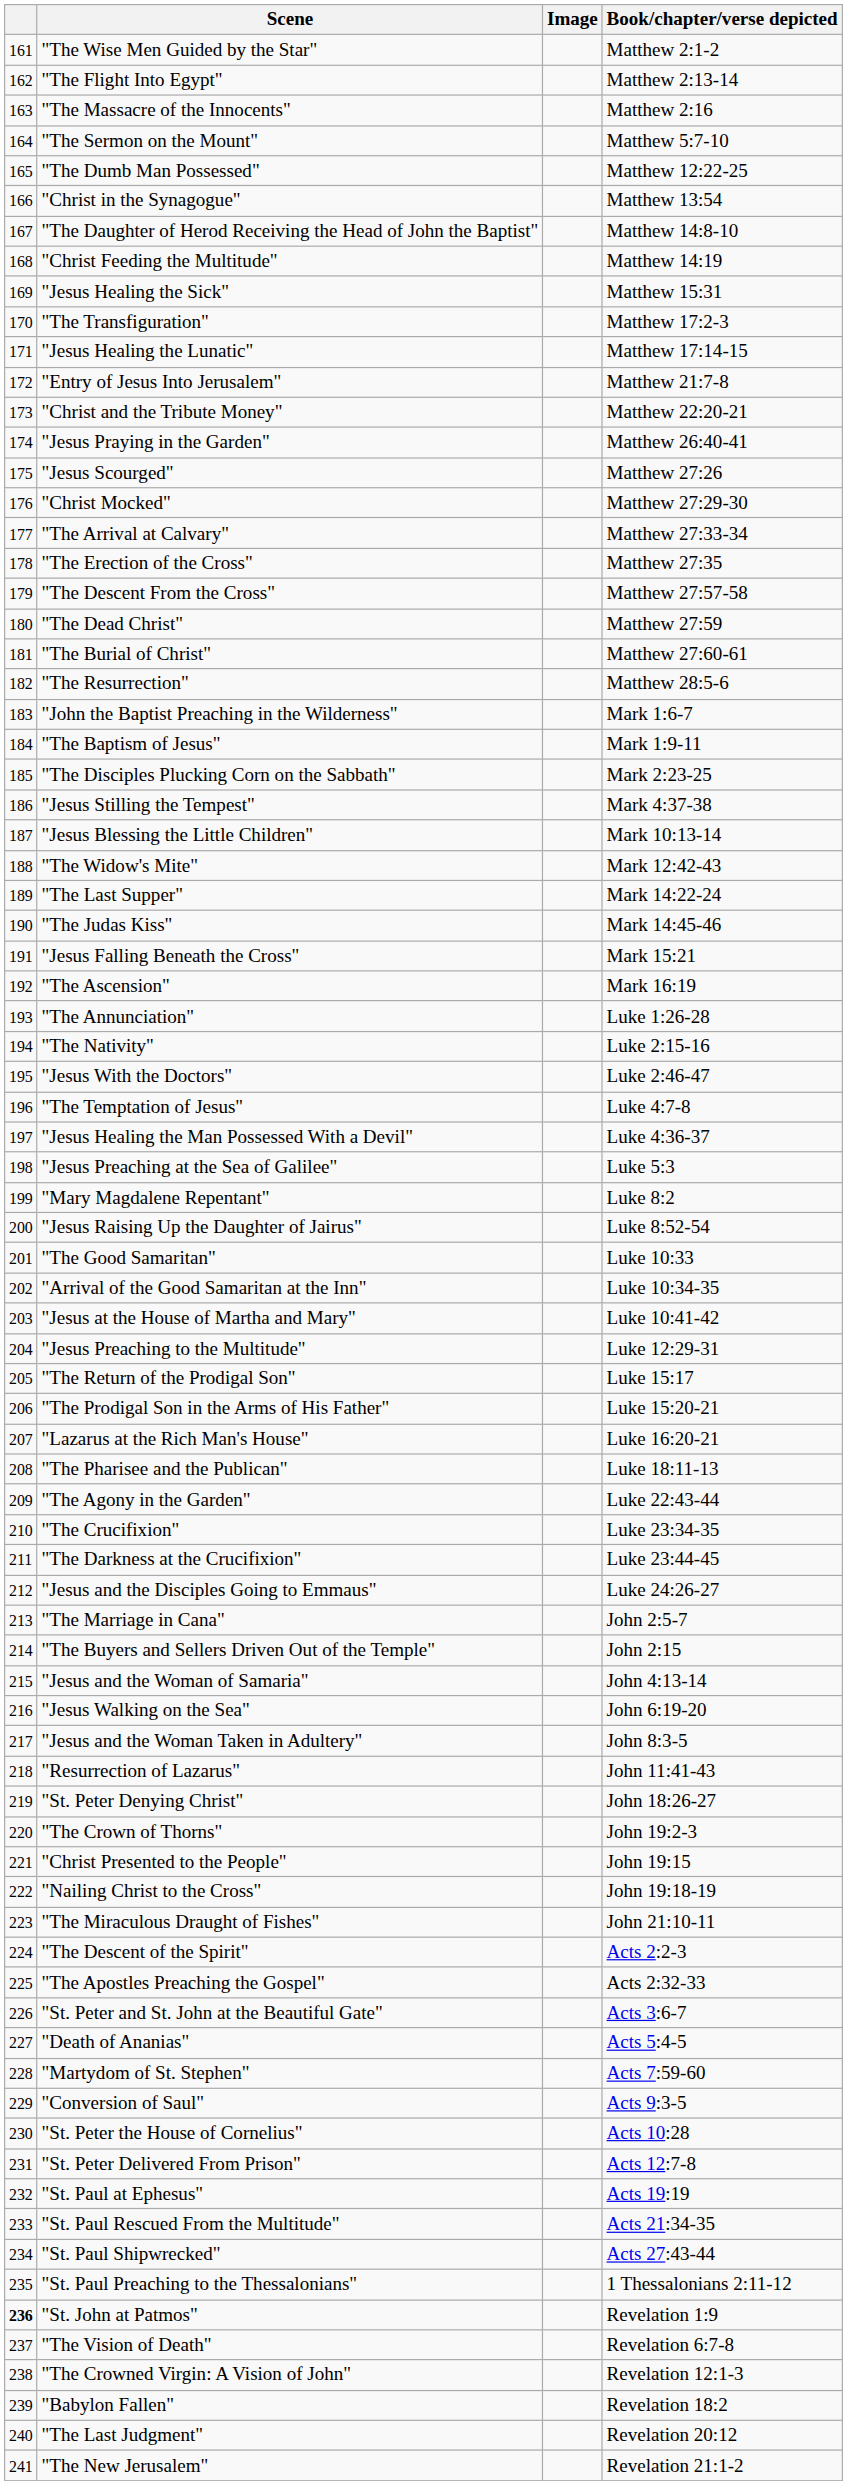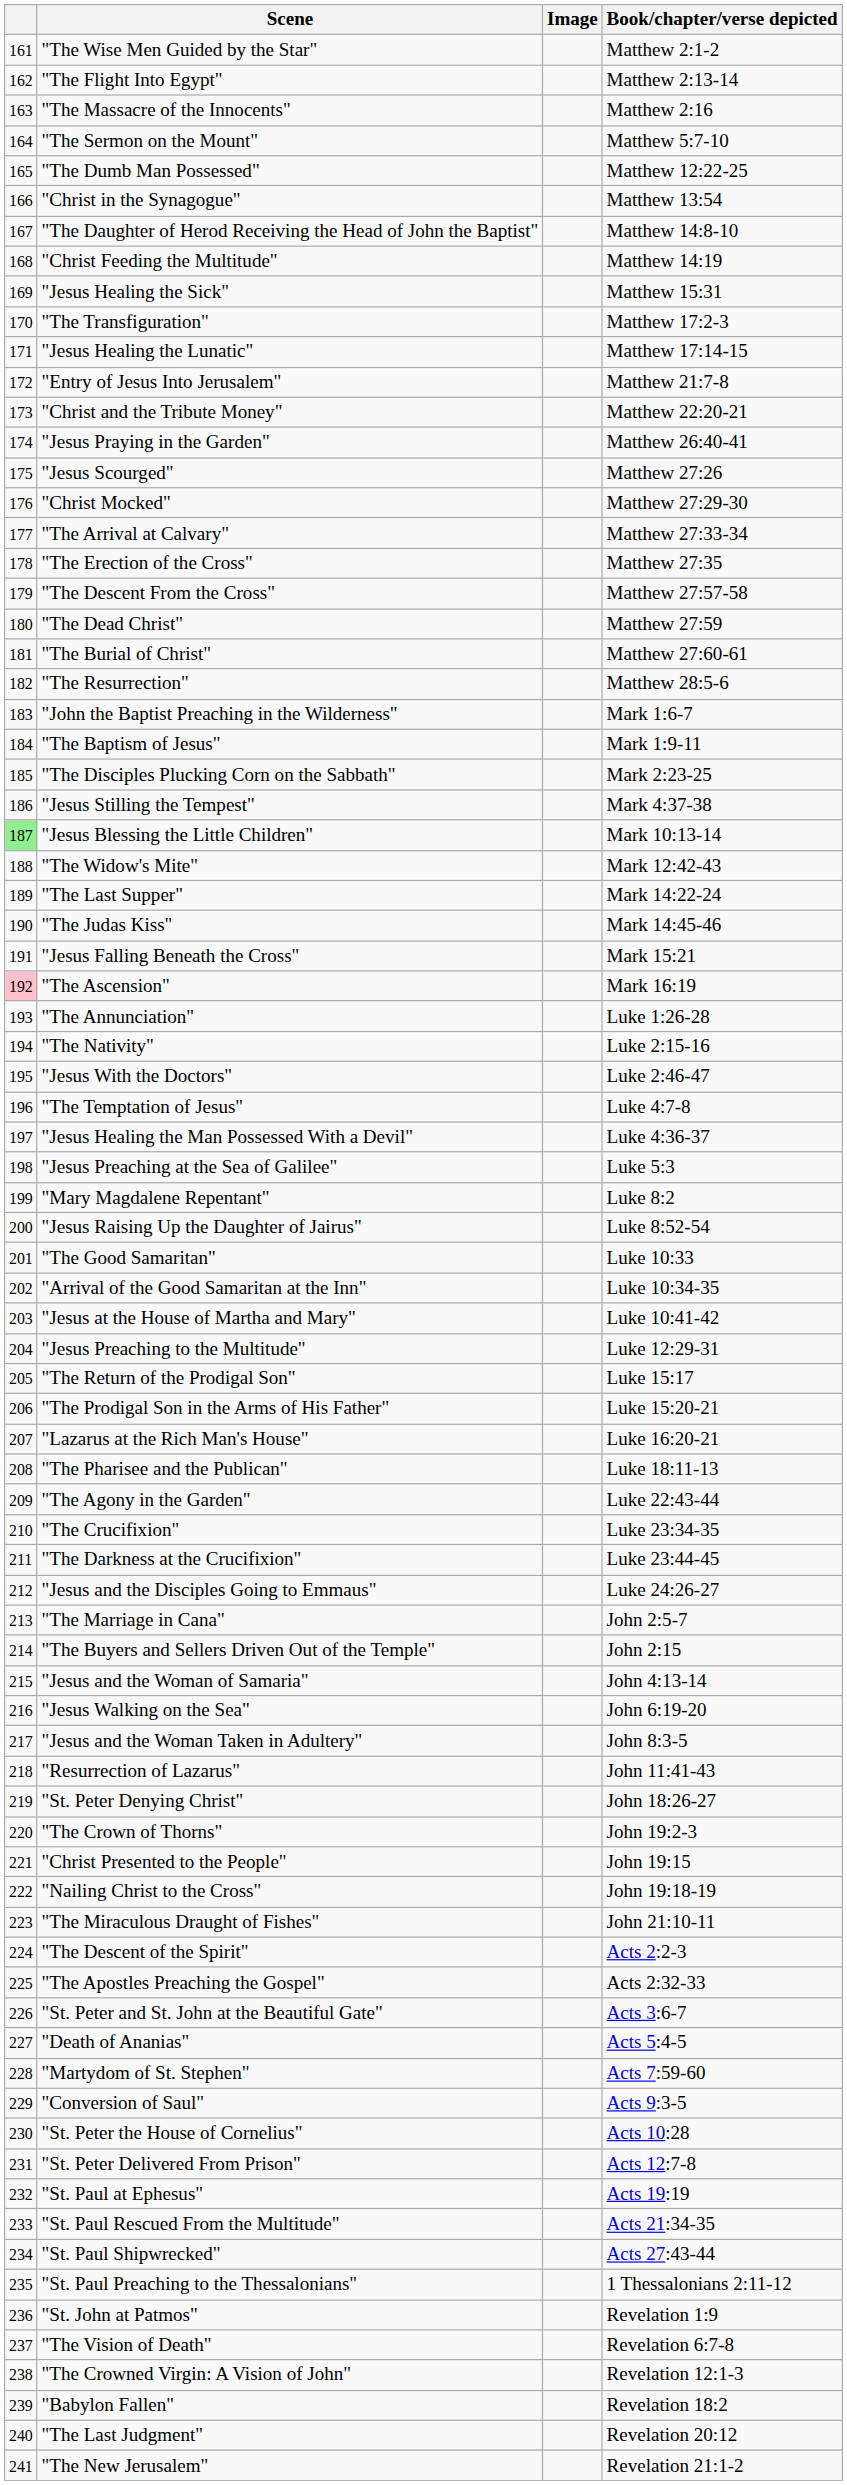"Jesus Blessing the Little Children" | column 1: no background -> lightgreen background
"The Ascension" | column 1: no background -> pink background
"St. John at Patmos" | column 1: bold -> normal
